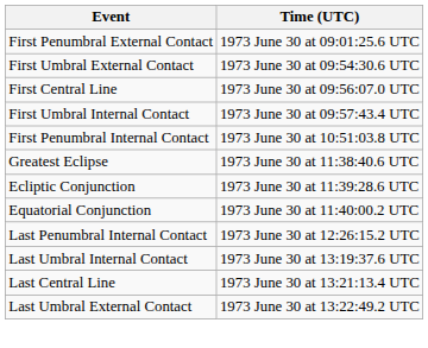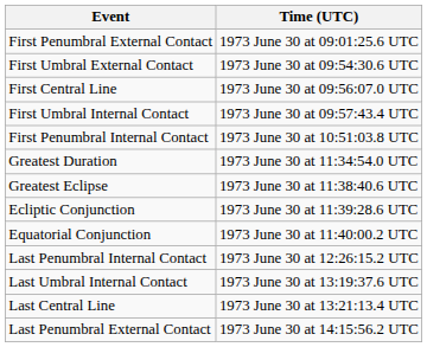+ row: Greatest Duration | 1973 June 30 at 11:34:54.0 UTC
- row: Last Umbral External Contact | 1973 June 30 at 13:22:49.2 UTC
+ row: Last Penumbral External Contact | 1973 June 30 at 14:15:56.2 UTC
